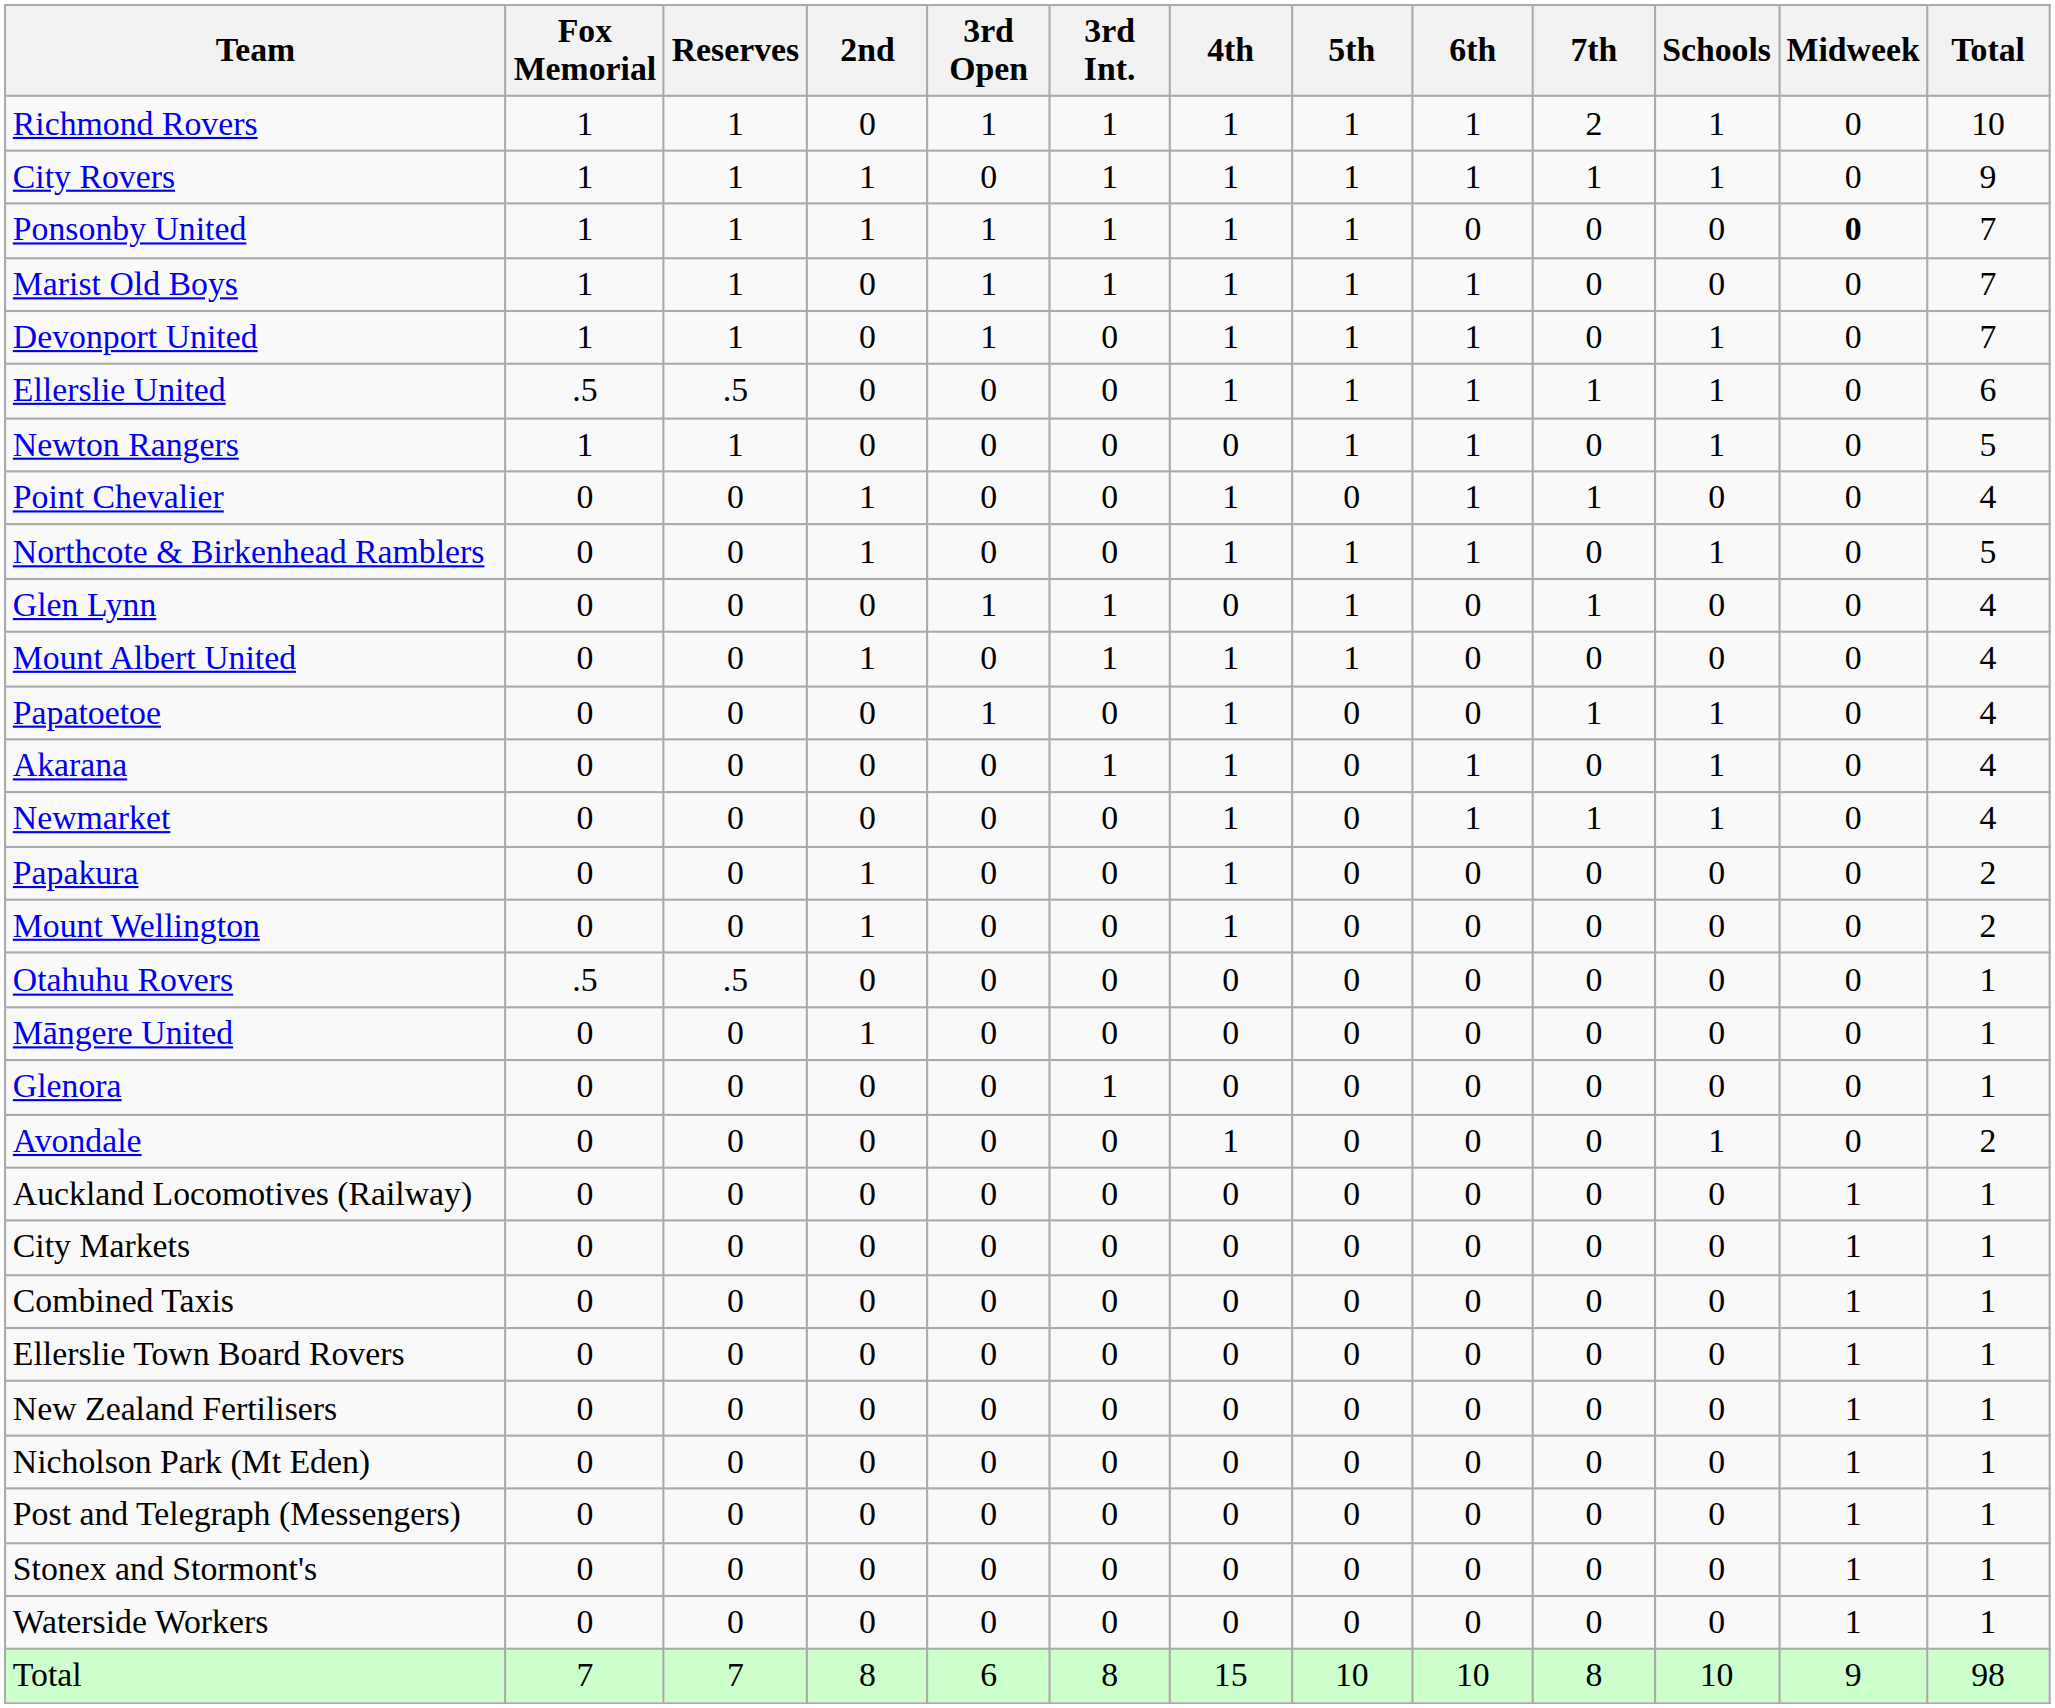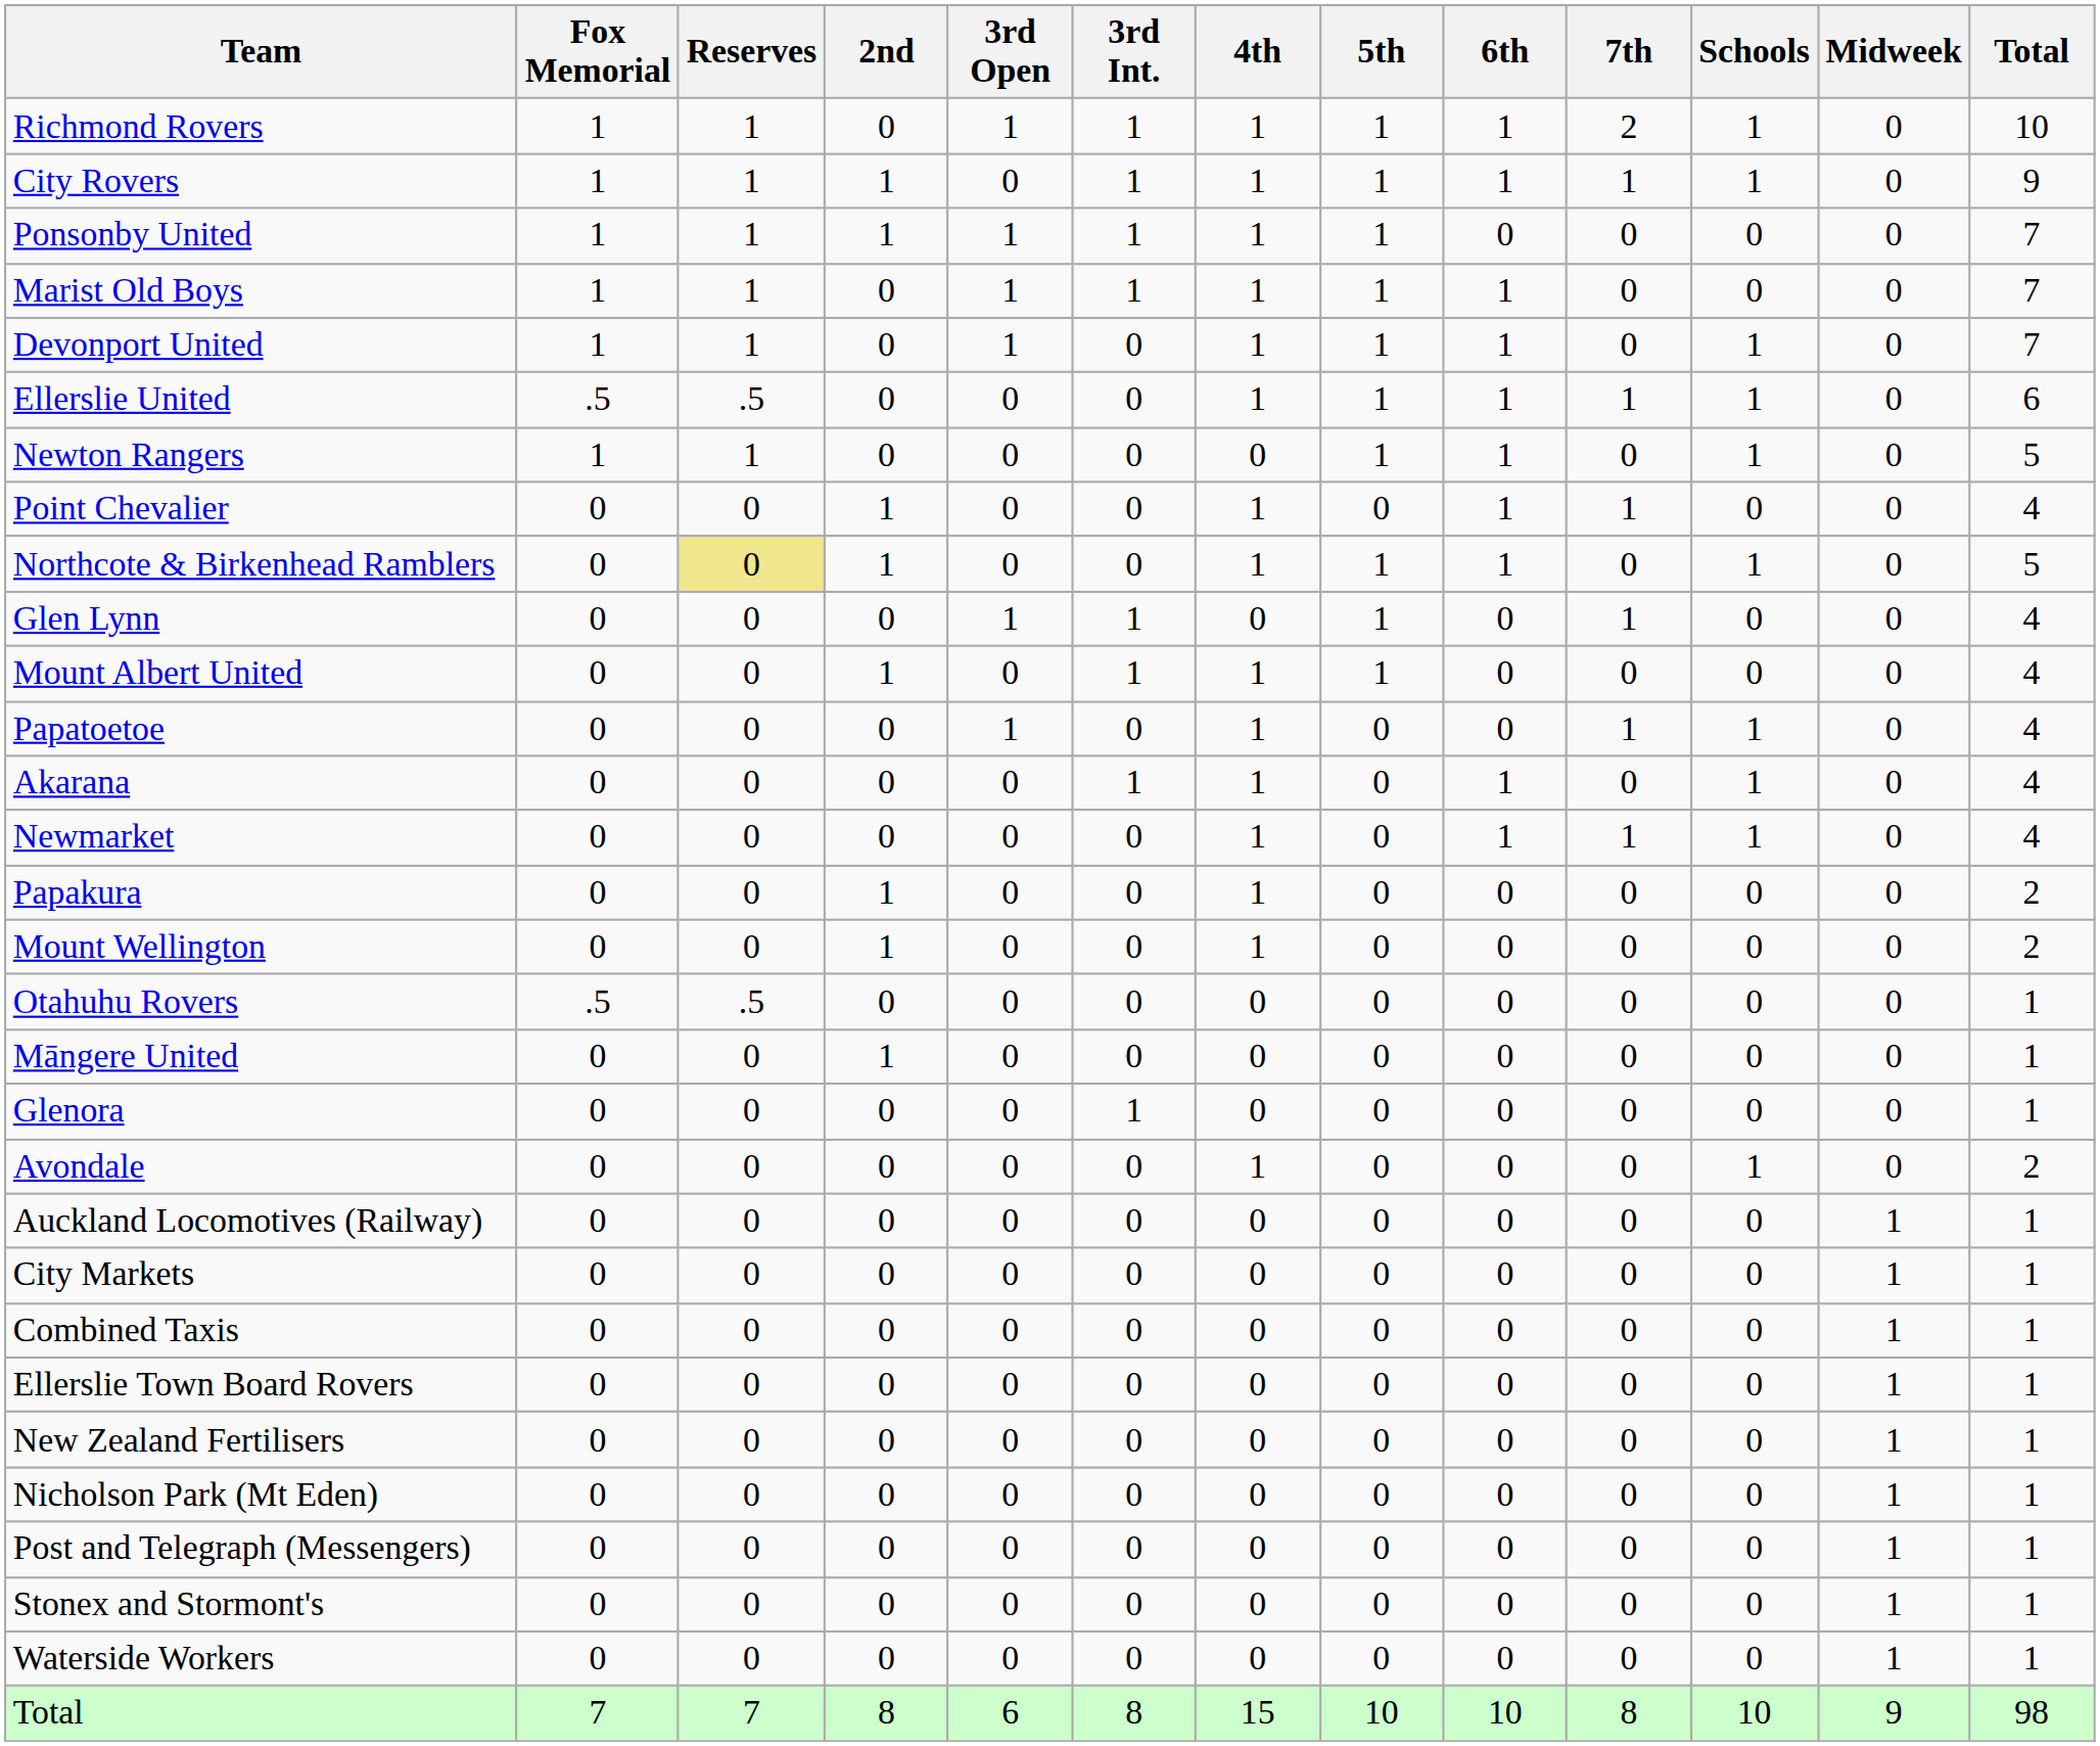Ponsonby United | Midweek: bold -> normal
Northcote & Birkenhead Ramblers | Reserves: no background -> khaki background
